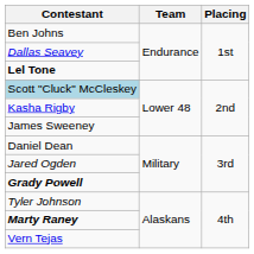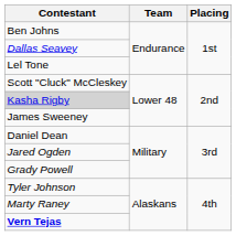Lel Tone | Contestant: bold -> normal
Scott "Cluck" McCleskey | Contestant: lightblue background -> no background
Kasha Rigby | Contestant: no background -> lightgrey background
Grady Powell | Contestant: bold -> normal
Marty Raney | Contestant: bold -> normal
Vern Tejas | Contestant: normal -> bold
